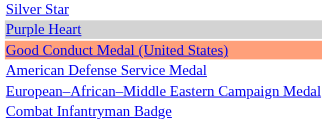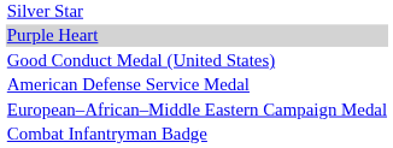row 3 | column 1: lightsalmon background -> no background
